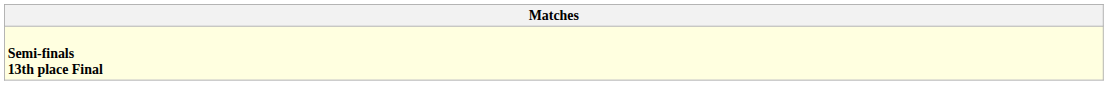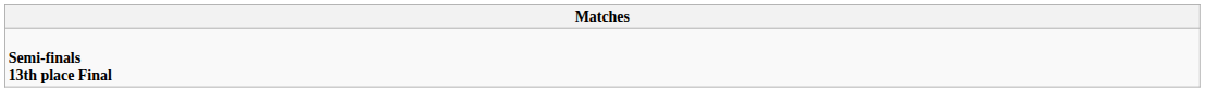row 2 | column 1: lightyellow background -> no background
